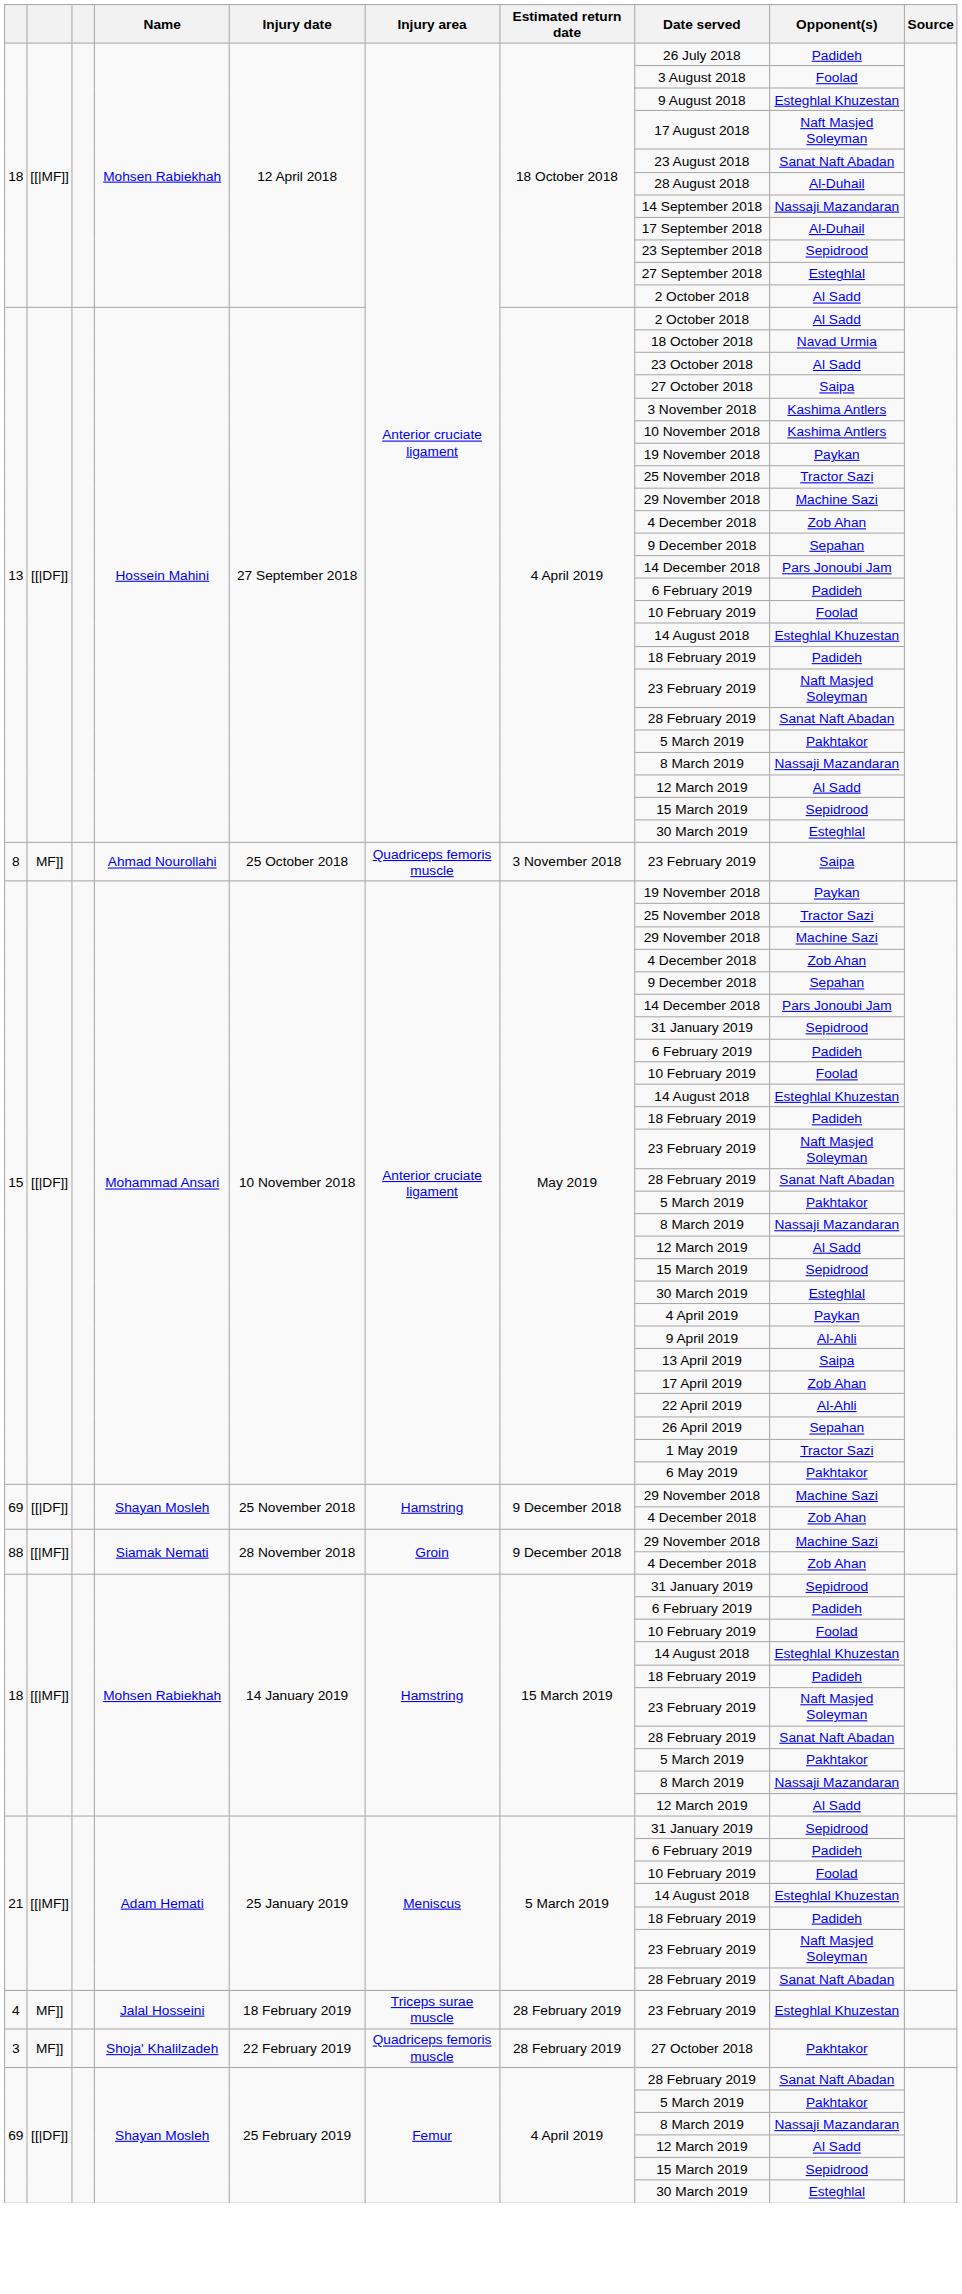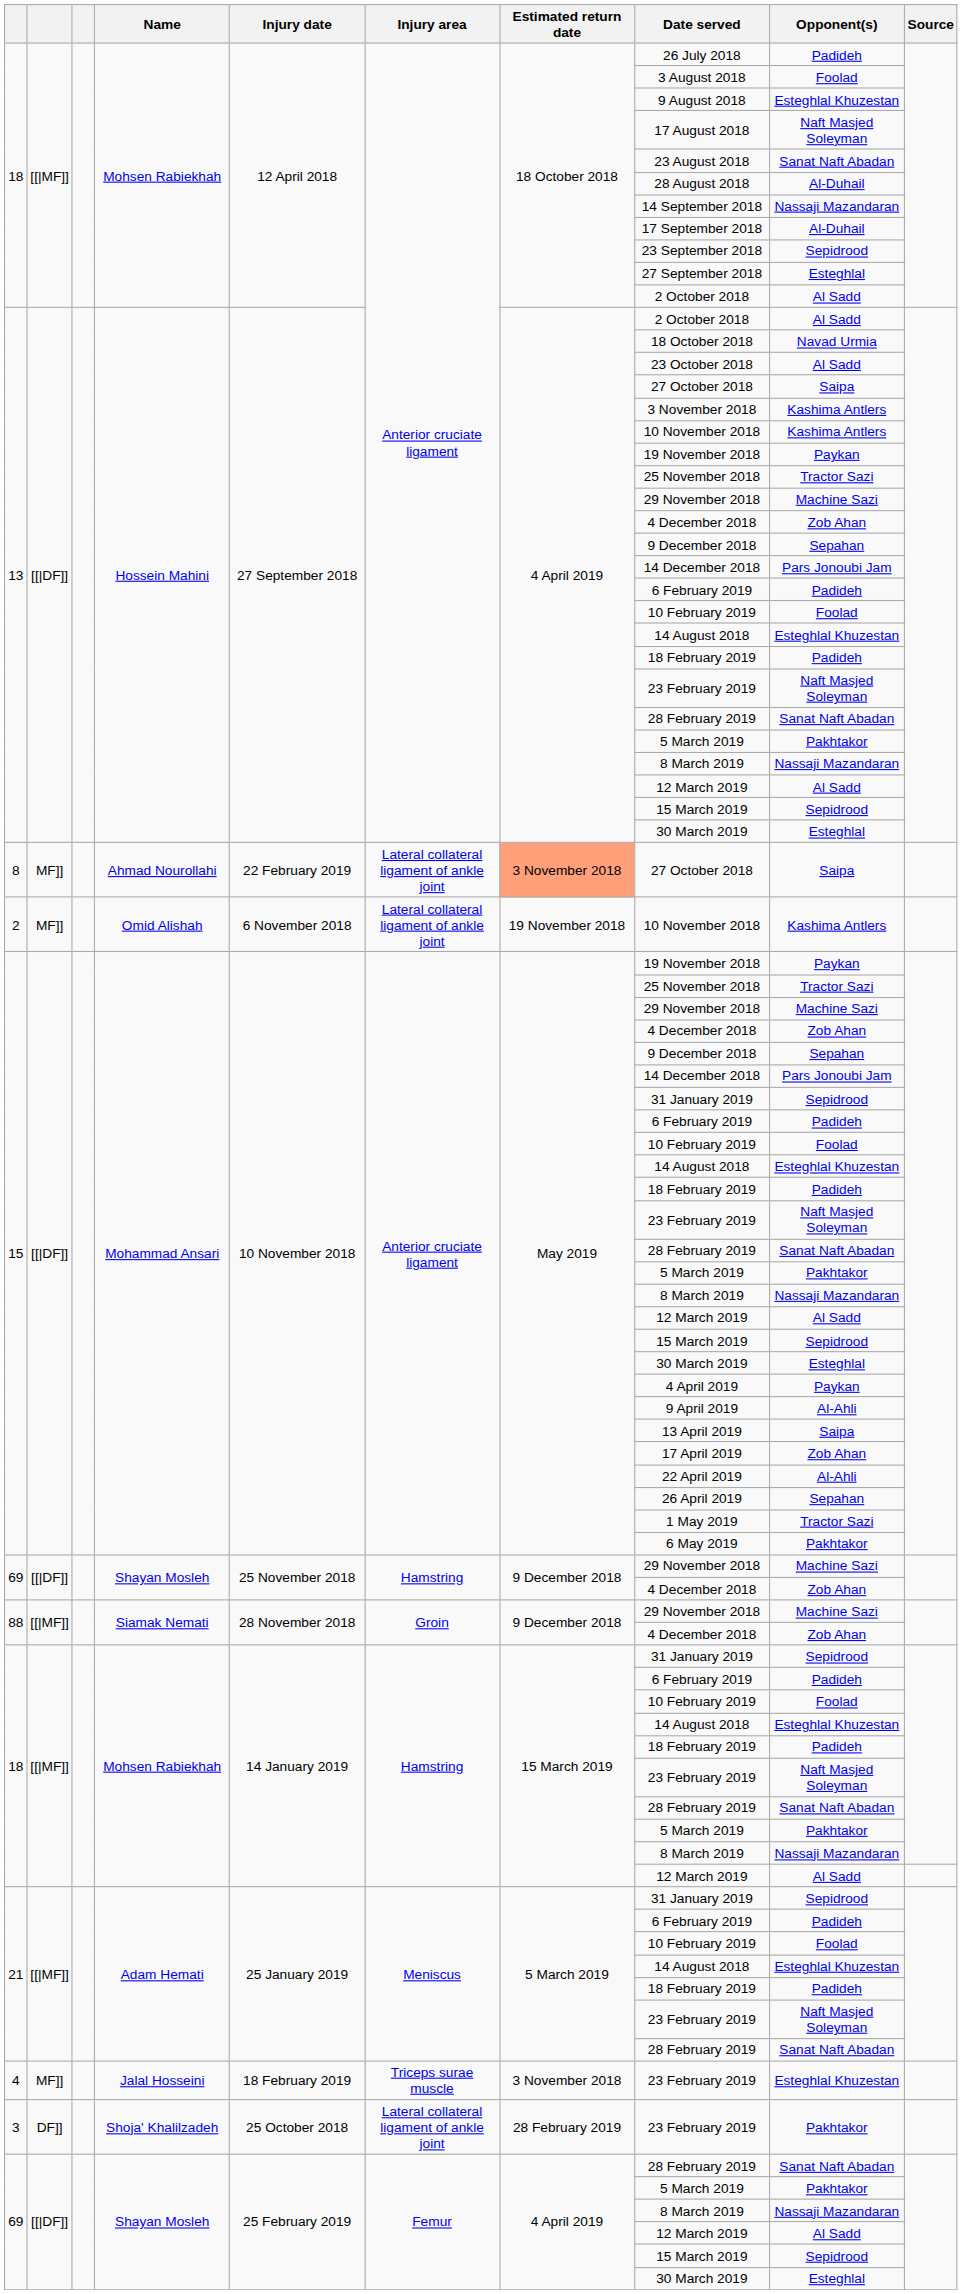8 | Injury date: 25 October 2018 -> 22 February 2019
8 | Injury area: Quadriceps femoris muscle -> Lateral collateral ligament of ankle joint
8 | Estimated return date: no background -> lightsalmon background
8 | Date served: 23 February 2019 -> 27 October 2018
+ row: 2 | MF]] | Omid Alishah | 6 November 2018 | Lateral collateral ligament of ankle joint | 19 November 2018 | 10 November 2018 | Kashima Antlers
4 | Estimated return date: 28 February 2019 -> 3 November 2018
3 | column 2: MF]] -> DF]]
3 | Injury date: 22 February 2019 -> 25 October 2018
3 | Injury area: Quadriceps femoris muscle -> Lateral collateral ligament of ankle joint
3 | Date served: 27 October 2018 -> 23 February 2019
